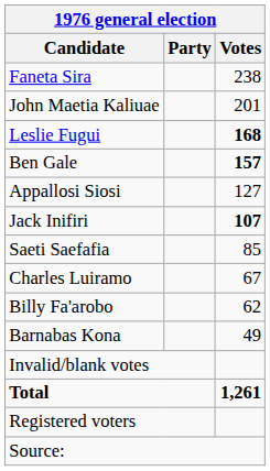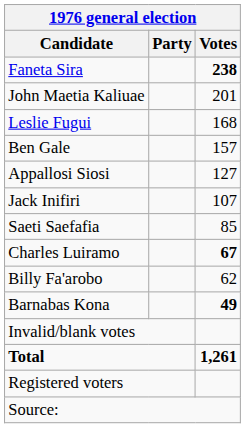Faneta Sira | Votes: normal -> bold
Leslie Fugui | Votes: bold -> normal
Ben Gale | Votes: bold -> normal
Jack Inifiri | Votes: bold -> normal
Charles Luiramo | Votes: normal -> bold
Barnabas Kona | Votes: normal -> bold
